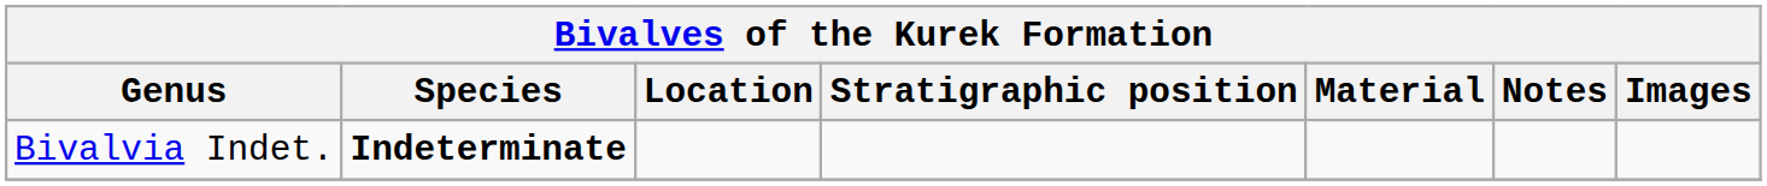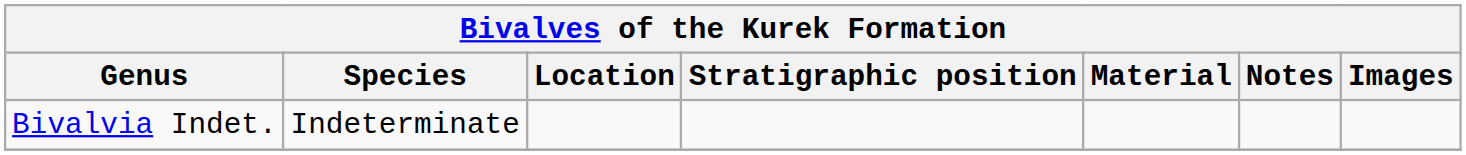Bivalvia Indet. | Species: bold -> normal
